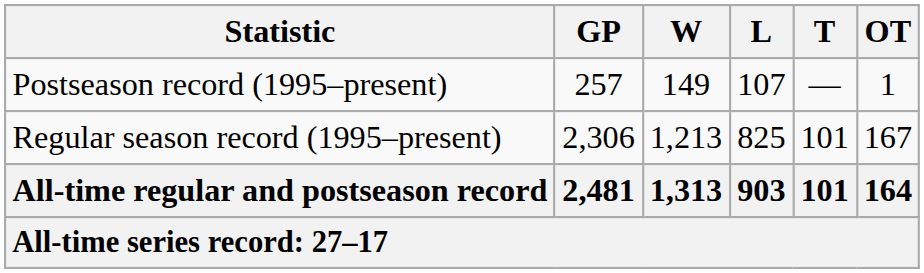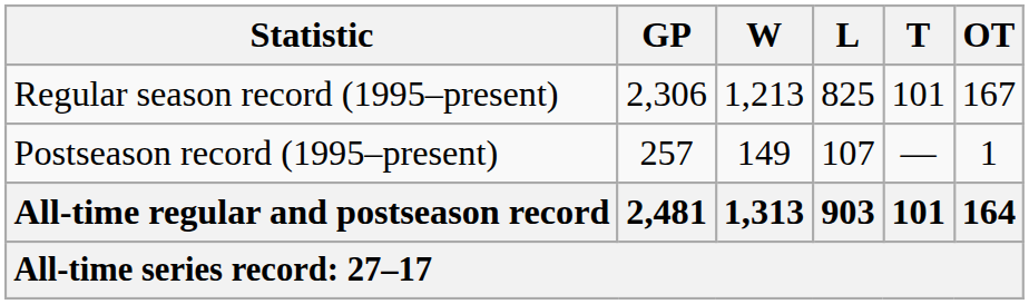rows swapped: Regular season record (1995–present) <-> Postseason record (1995–present)
